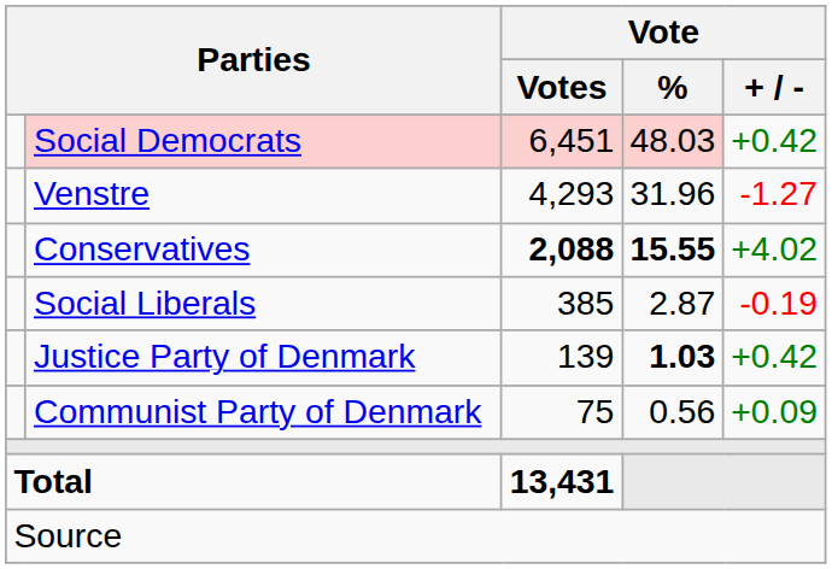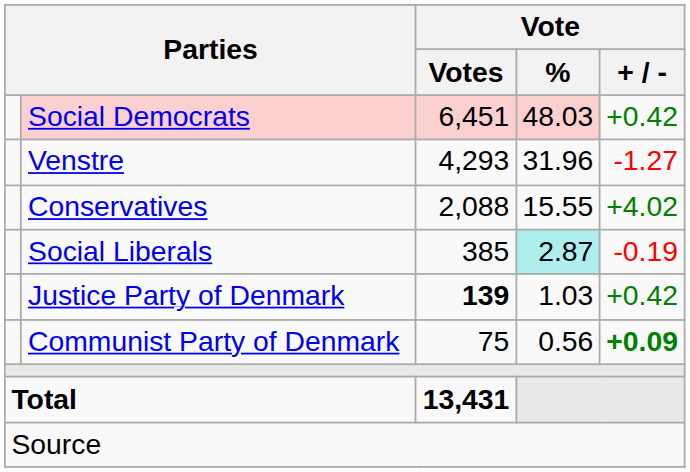Conservatives | Vote / Votes: bold -> normal
Conservatives | Vote / %: bold -> normal
Social Liberals | Vote / %: no background -> paleturquoise background
Justice Party of Denmark | Vote / Votes: normal -> bold
Justice Party of Denmark | Vote / %: bold -> normal
Communist Party of Denmark | Vote / + / -: normal -> bold
